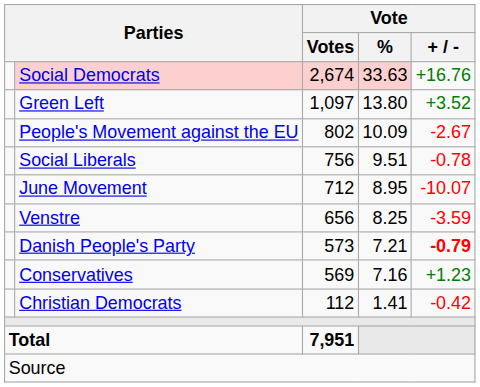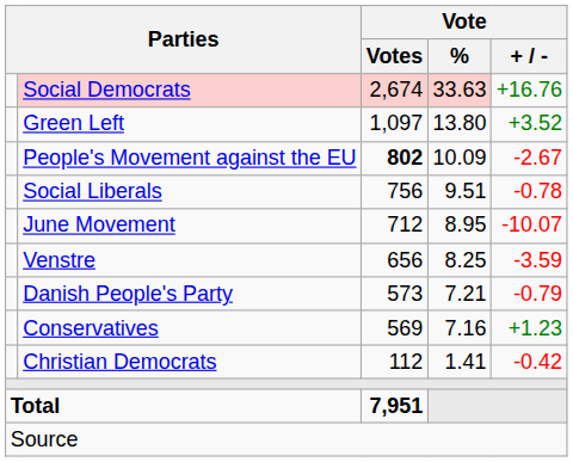People's Movement against the EU | Vote / Votes: normal -> bold
Danish People's Party | Vote / + / -: bold -> normal
